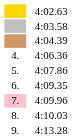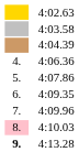4:09.96 | column 1: pink background -> no background
4:10.03 | column 1: no background -> pink background
4:13.28 | column 1: normal -> bold
